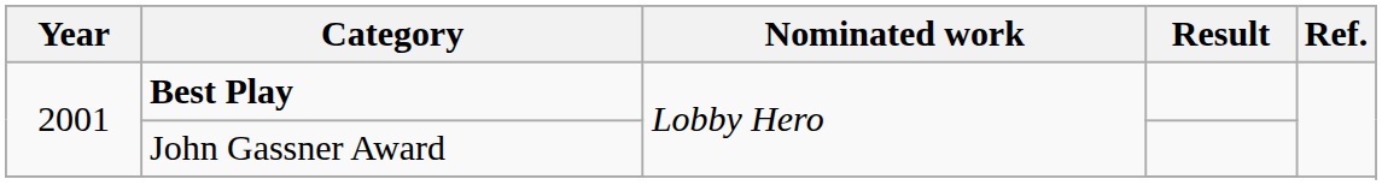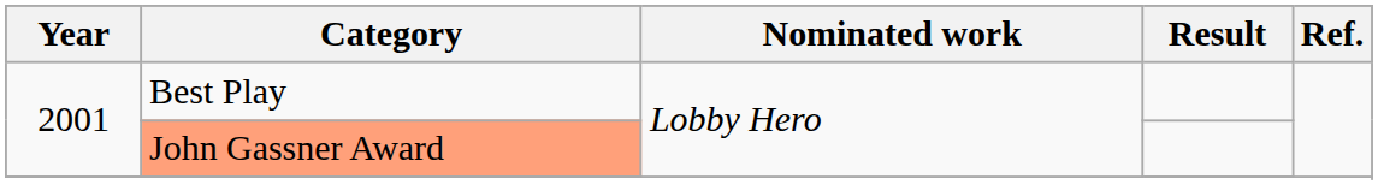Best Play | Category: bold -> normal
John Gassner Award | Category: no background -> lightsalmon background
